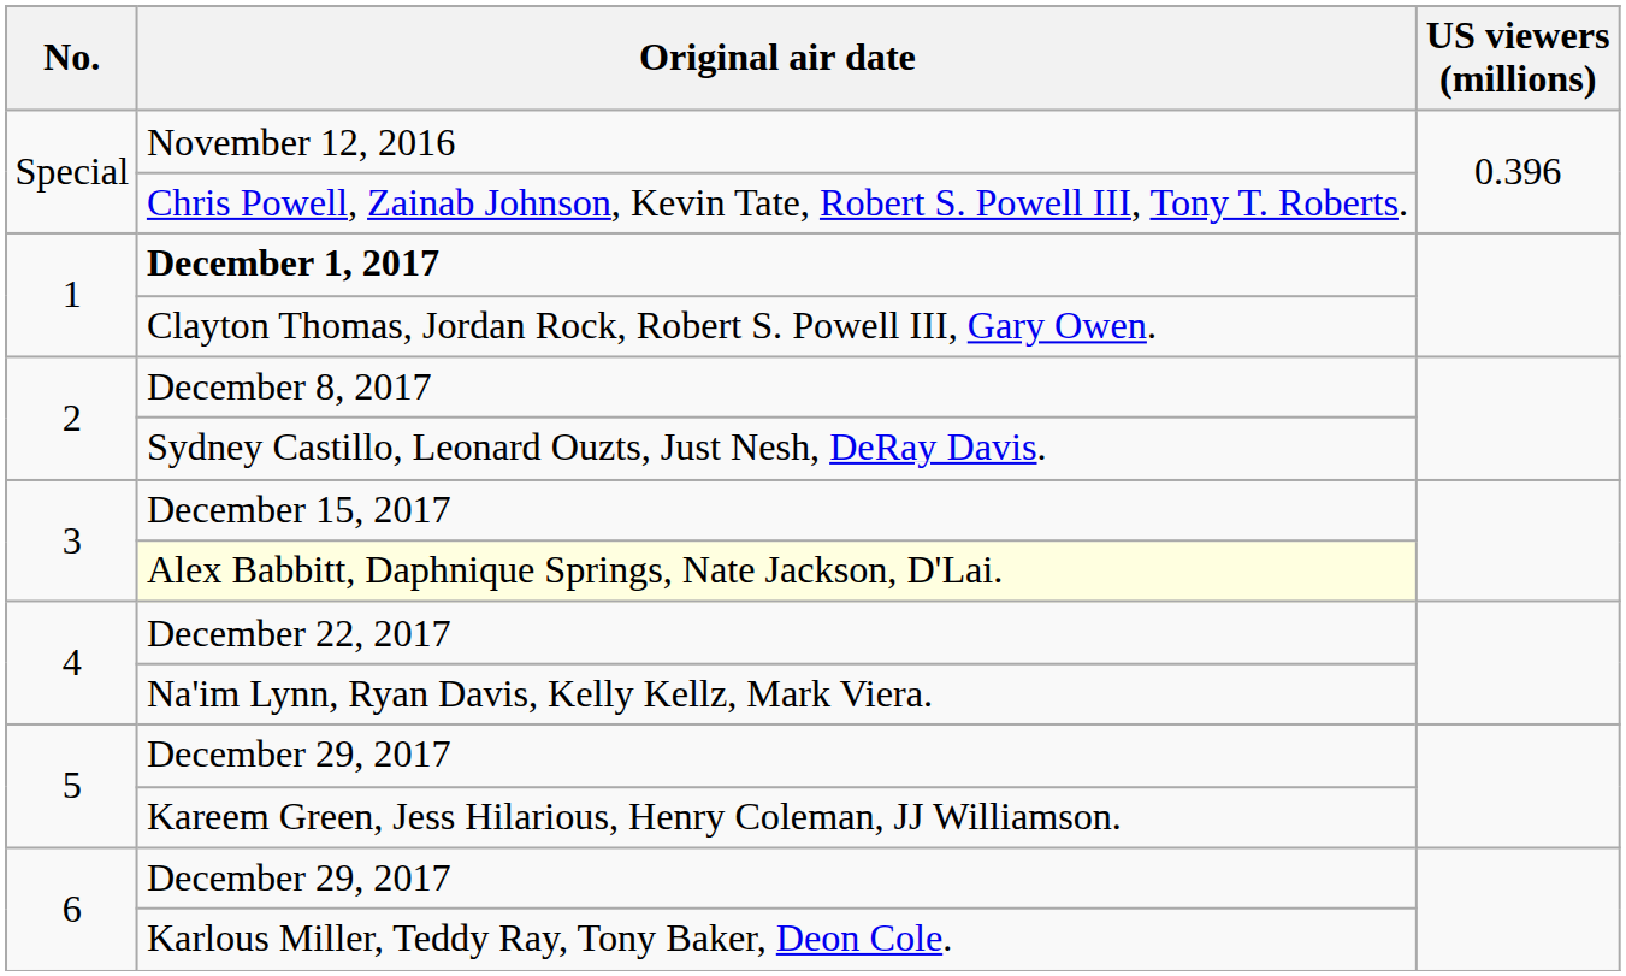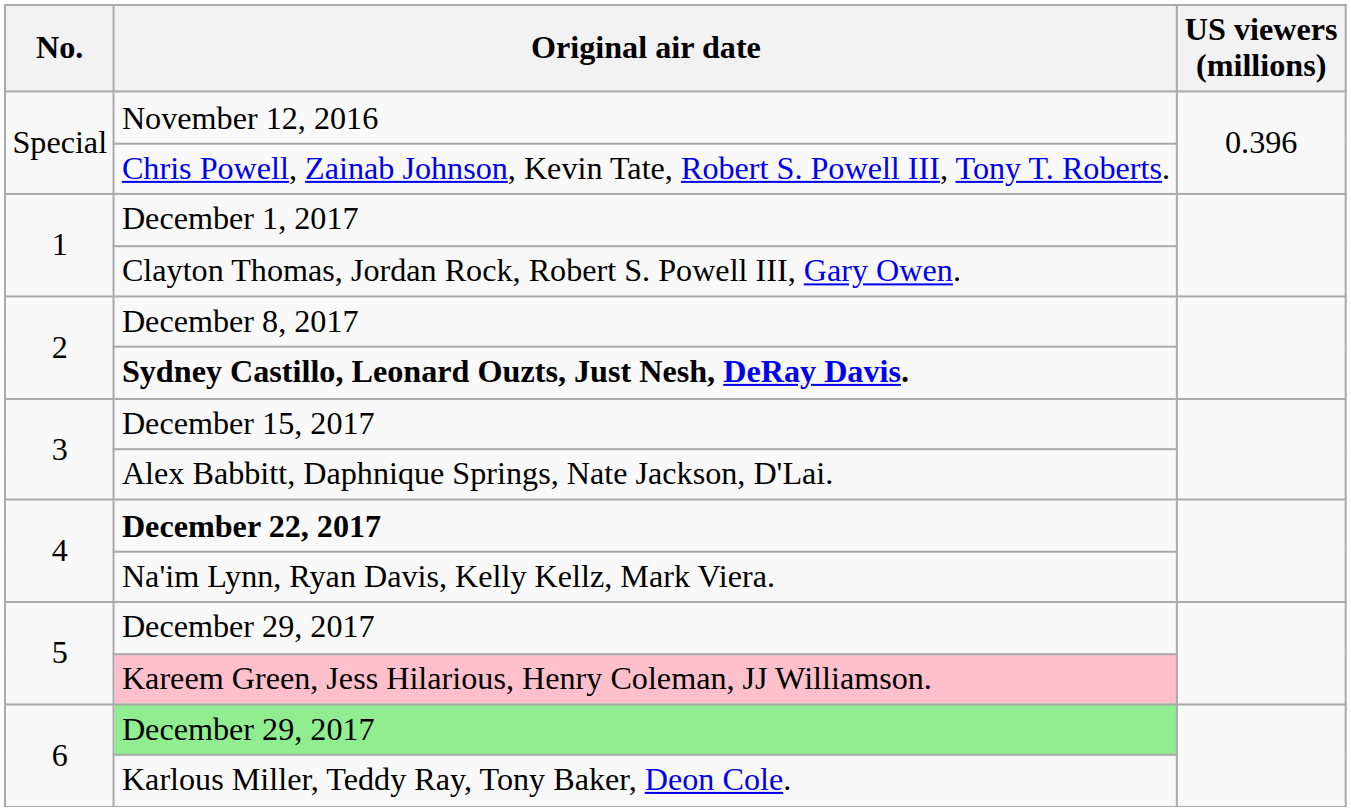December 1, 2017 | Original air date: bold -> normal
Sydney Castillo, Leonard Ouzts, Just Nesh, DeRay Davis. | Original air date: normal -> bold
Alex Babbitt, Daphnique Springs, Nate Jackson, D'Lai. | Original air date: lightyellow background -> no background
December 22, 2017 | Original air date: normal -> bold
Kareem Green, Jess Hilarious, Henry Coleman, JJ Williamson. | Original air date: no background -> pink background
6 / December 29, 2017 | Original air date: no background -> lightgreen background
